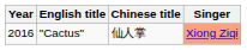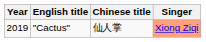"Cactus" | Year: 2016 -> 2019
